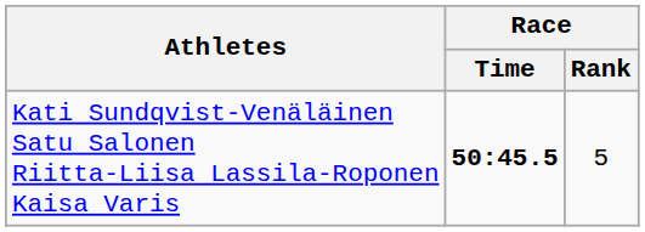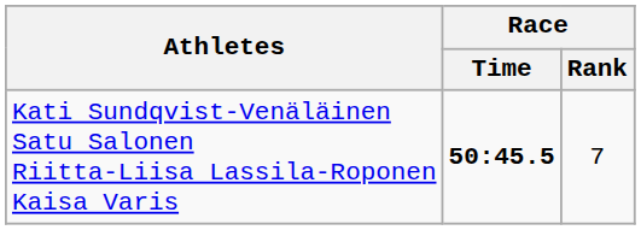row 3 | Race / Rank: 5 -> 7
